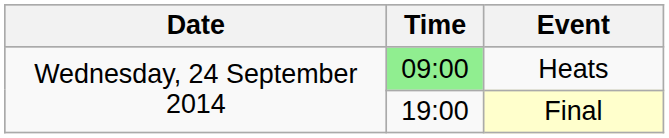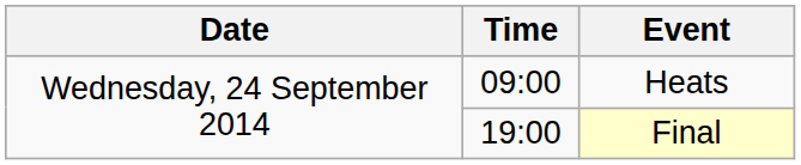Heats | Time: lightgreen background -> no background
